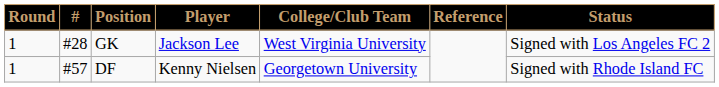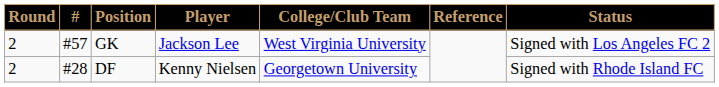GK | Round: 1 -> 2
GK | #: #28 -> #57
DF | Round: 1 -> 2
DF | #: #57 -> #28
